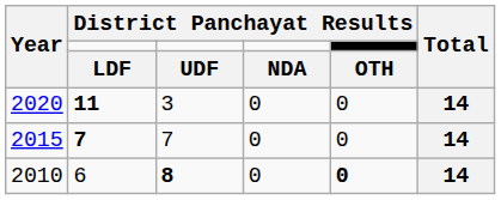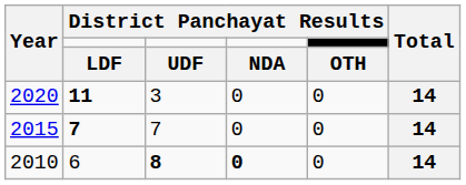2010 | column 4: normal -> bold
2010 | column 5: bold -> normal
